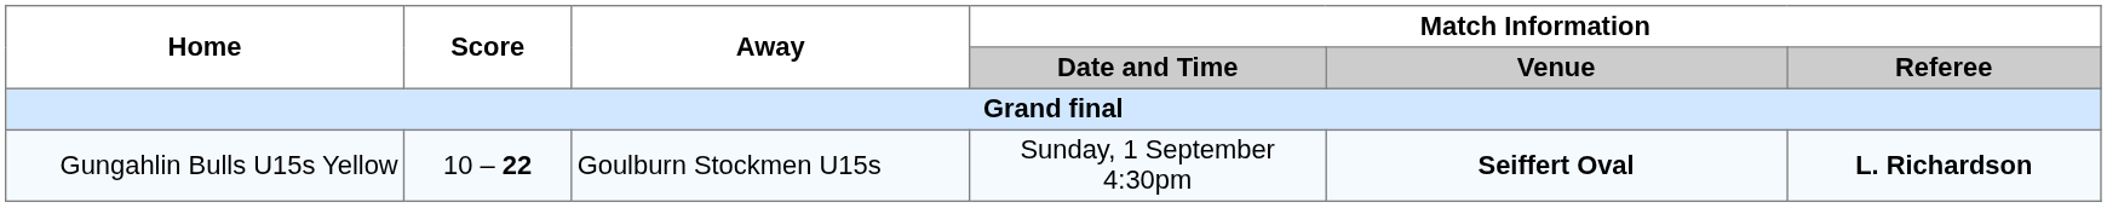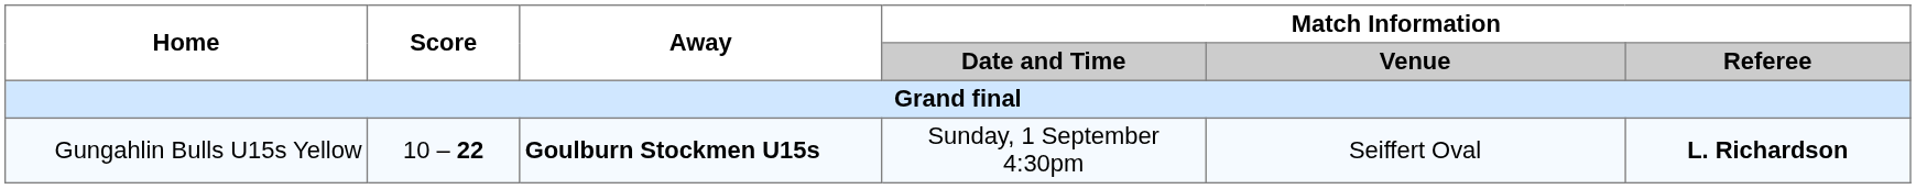Gungahlin Bulls U15s Yellow | Away: normal -> bold
Gungahlin Bulls U15s Yellow | Match Information / Venue: bold -> normal
